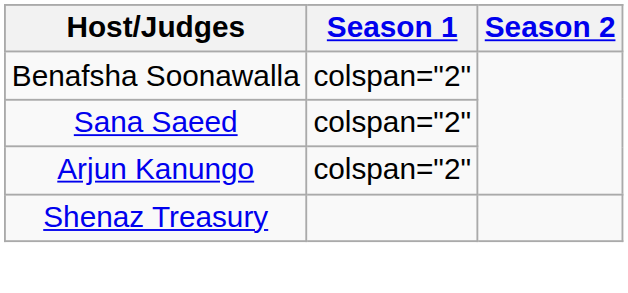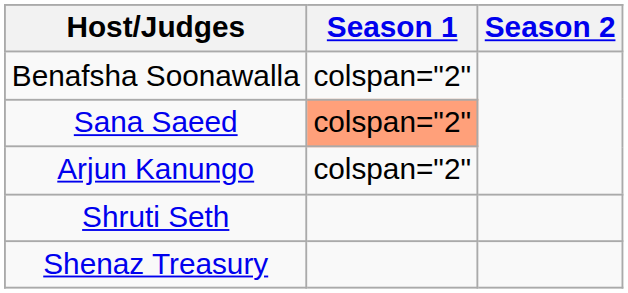Sana Saeed | Season 1: no background -> lightsalmon background
+ row: Shruti Seth
